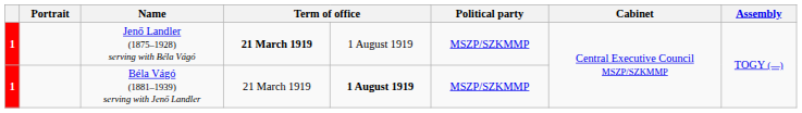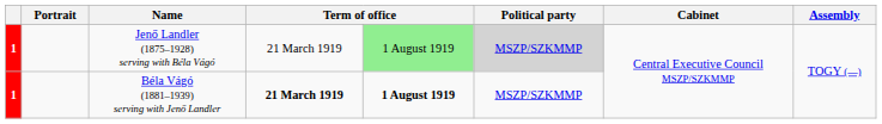Jenő Landler (1875–1928) serving with Béla Vágó | column 4: bold -> normal
Jenő Landler (1875–1928) serving with Béla Vágó | column 5: no background -> lightgreen background
Jenő Landler (1875–1928) serving with Béla Vágó | Political party: no background -> lightgrey background
Béla Vágó (1881–1939) serving with Jenő Landler | column 4: normal -> bold
